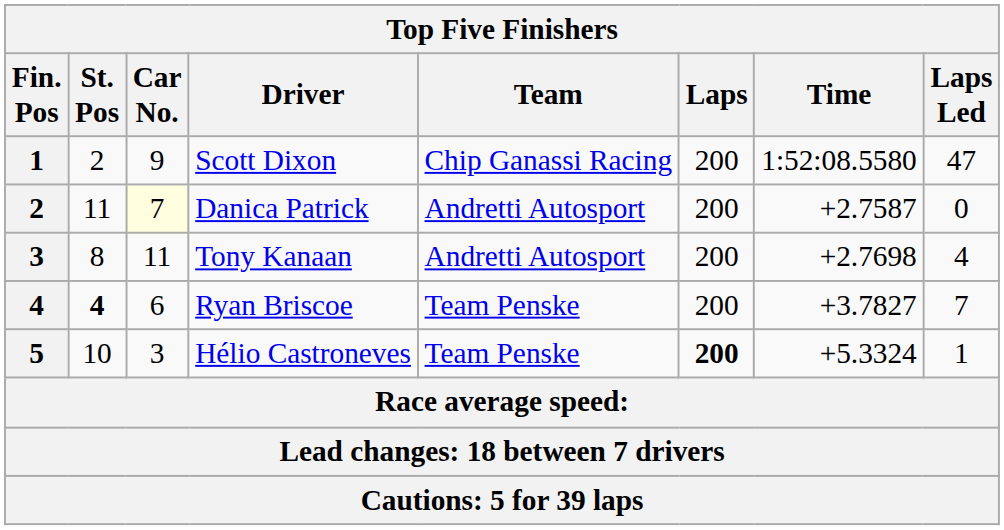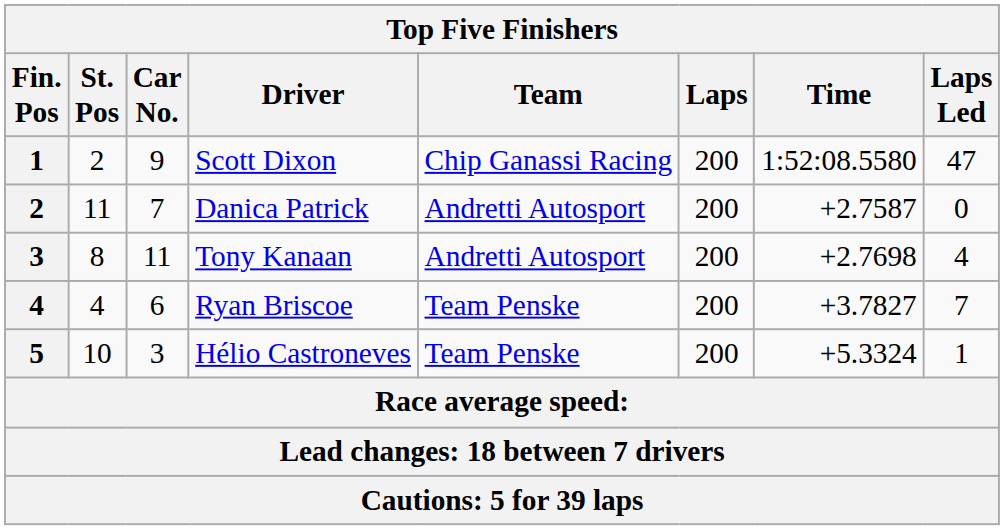Danica Patrick | Car No.: lightyellow background -> no background
Ryan Briscoe | St. Pos: bold -> normal
Hélio Castroneves | Laps: bold -> normal
